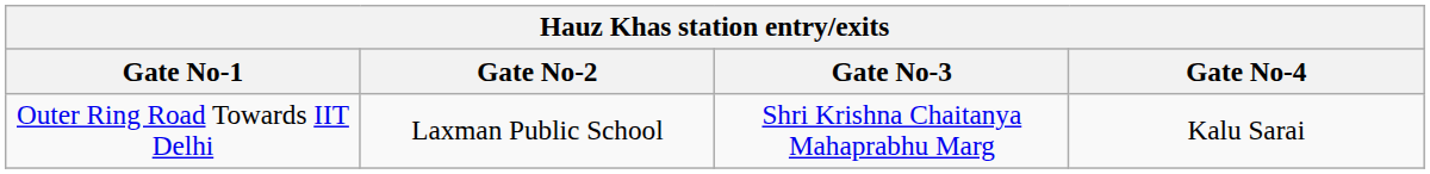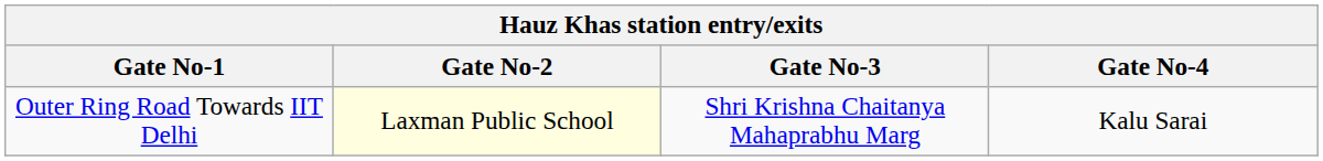Outer Ring Road Towards IIT Delhi | Gate No-2: no background -> lightyellow background
